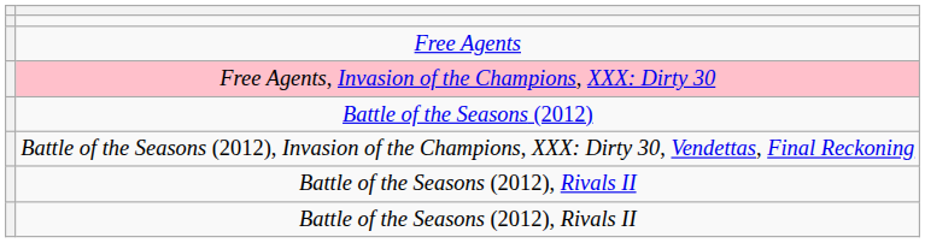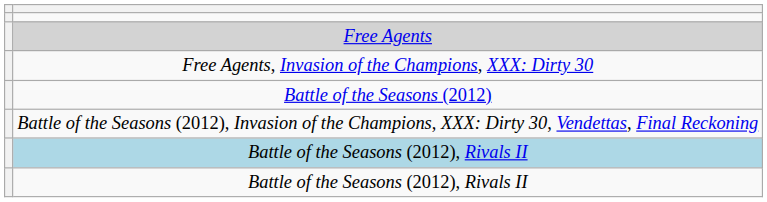row 3 | column 2: no background -> lightgrey background
row 4 | column 2: pink background -> no background
row 7 | column 2: no background -> lightblue background
